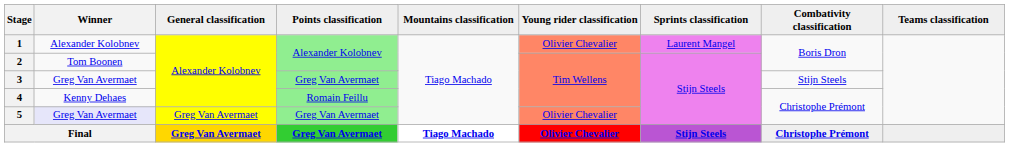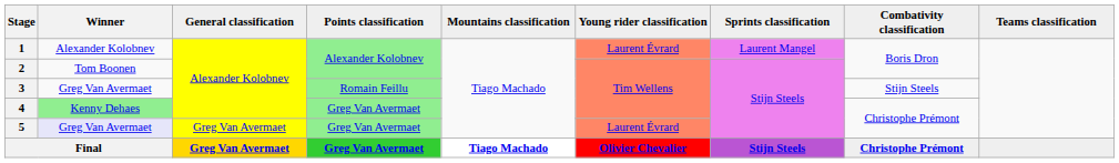1 | Young rider classification: Olivier Chevalier -> Laurent Évrard
3 | Points classification: Greg Van Avermaet -> Romain Feillu
4 | Winner: no background -> lightgreen background
4 | Points classification: Romain Feillu -> Greg Van Avermaet
5 | Young rider classification: Olivier Chevalier -> Laurent Évrard
